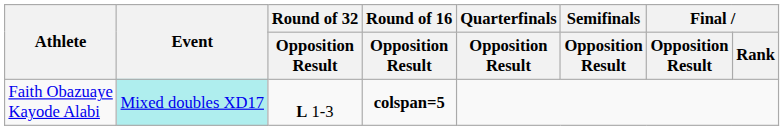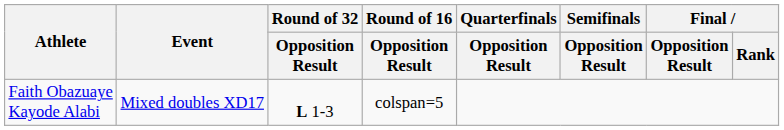Faith Obazuaye Kayode Alabi | Event: paleturquoise background -> no background
Faith Obazuaye Kayode Alabi | Round of 16 / Opposition Result: bold -> normal
